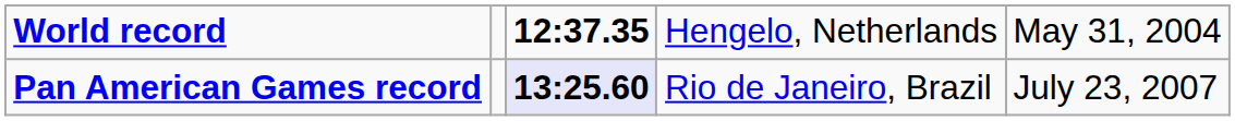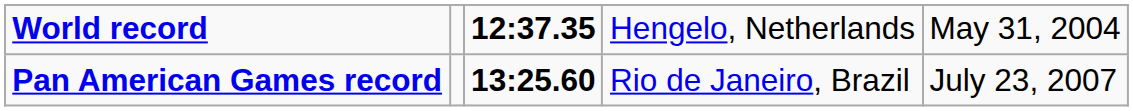Pan American Games record | column 3: lavender background -> no background
